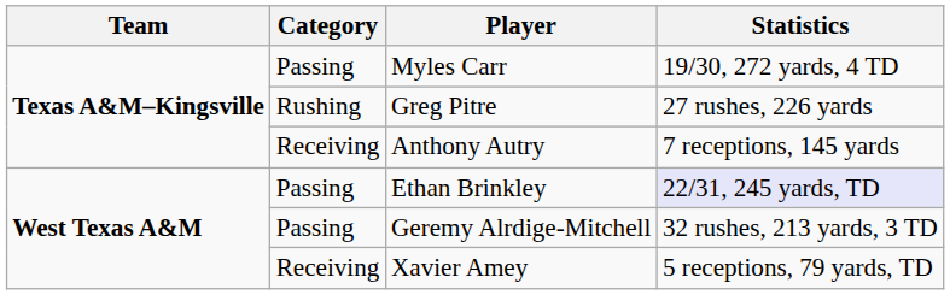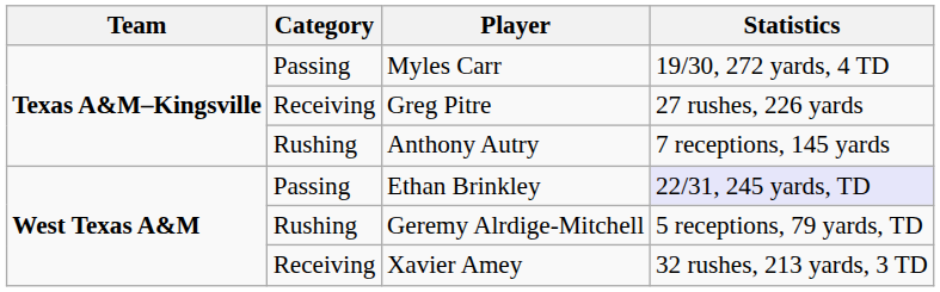Greg Pitre | Category: Rushing -> Receiving
Anthony Autry | Category: Receiving -> Rushing
Geremy Alrdige-Mitchell | Category: Passing -> Rushing
Geremy Alrdige-Mitchell | Statistics: 32 rushes, 213 yards, 3 TD -> 5 receptions, 79 yards, TD
Xavier Amey | Statistics: 5 receptions, 79 yards, TD -> 32 rushes, 213 yards, 3 TD
